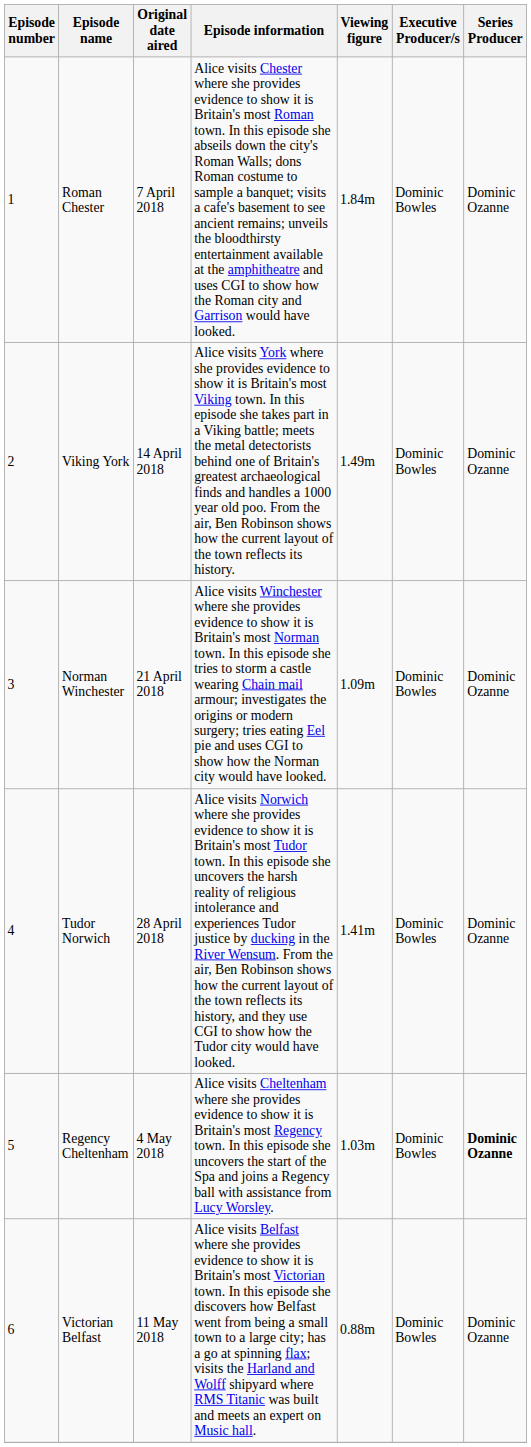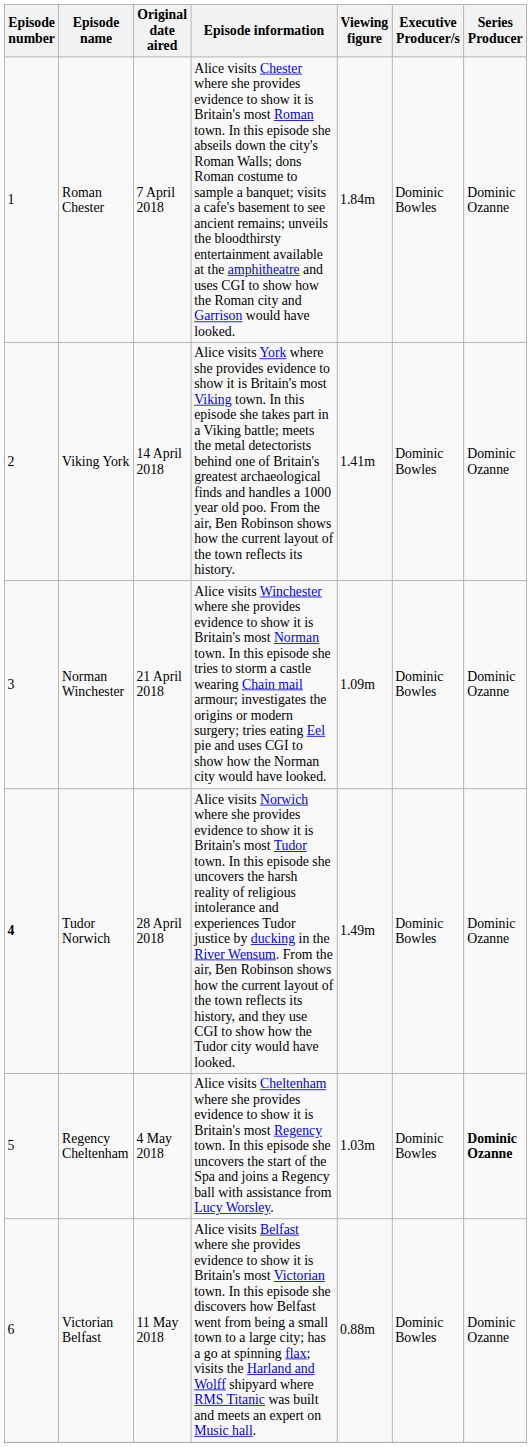Viking York | Viewing figure: 1.49m -> 1.41m
Tudor Norwich | Episode number: normal -> bold
Tudor Norwich | Viewing figure: 1.41m -> 1.49m
